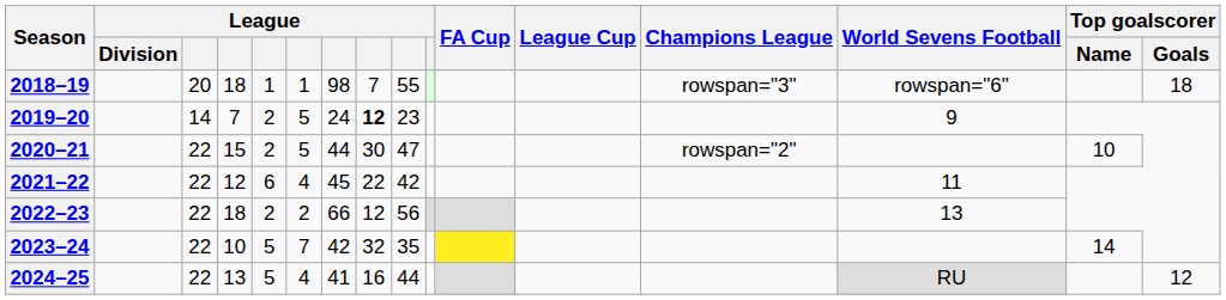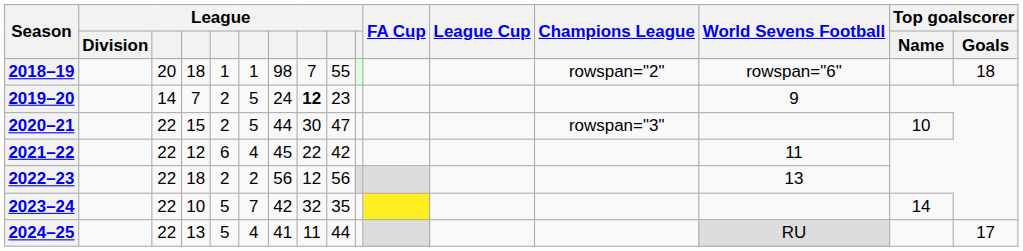2018–19 | Champions League: rowspan="3" -> rowspan="2"
2020–21 | Champions League: rowspan="2" -> rowspan="3"
2022–23 | column 7: 66 -> 56
2024–25 | column 8: 16 -> 11
2024–25 | Top goalscorer / Goals: 12 -> 17
